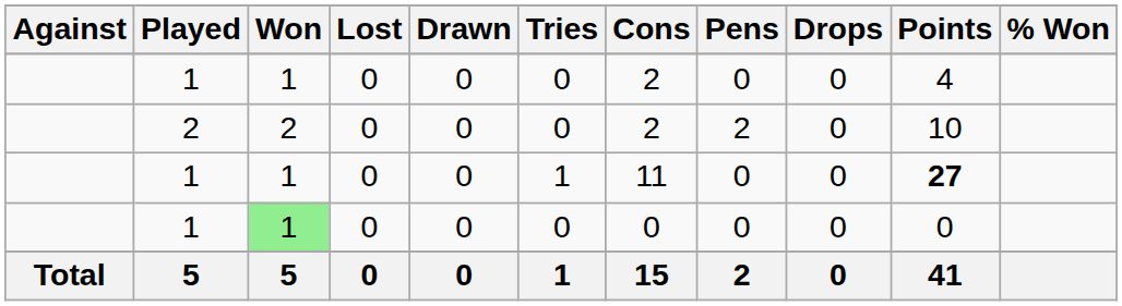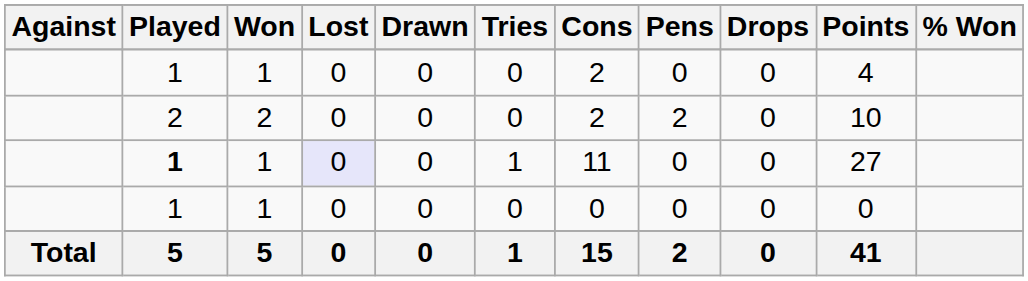row 4 | Played: normal -> bold
row 4 | Lost: no background -> lavender background
row 4 | Points: bold -> normal
row 5 | Won: lightgreen background -> no background
